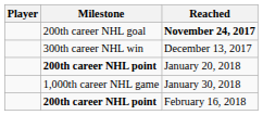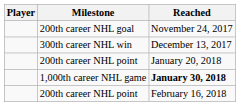row 2 | Reached: bold -> normal
row 4 | Milestone: bold -> normal
row 5 | Reached: normal -> bold
row 6 | Milestone: bold -> normal
